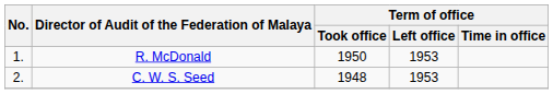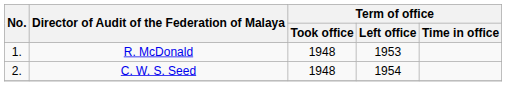R. McDonald | Term of office / Took office: 1950 -> 1948
C. W. S. Seed | Term of office / Left office: 1953 -> 1954
